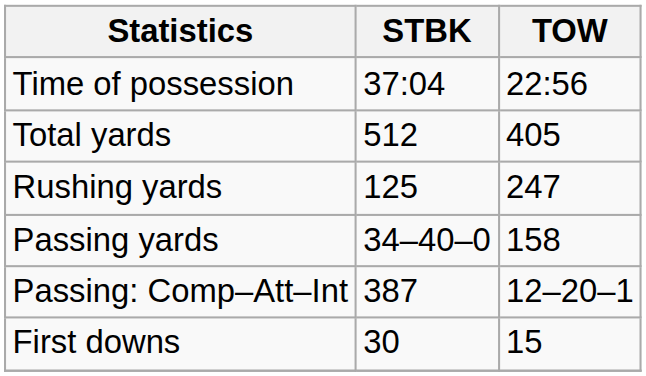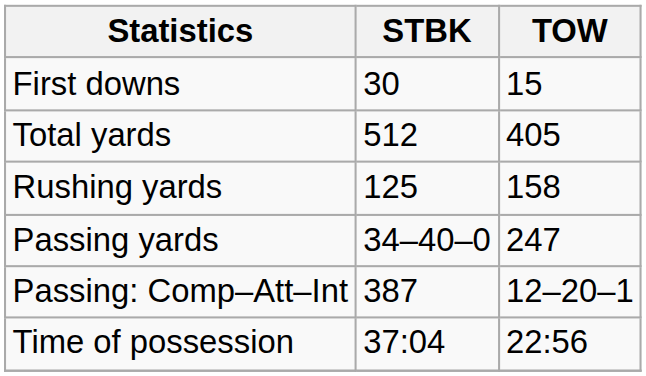rows swapped: First downs <-> Time of possession
Rushing yards | TOW: 247 -> 158
Passing yards | TOW: 158 -> 247
